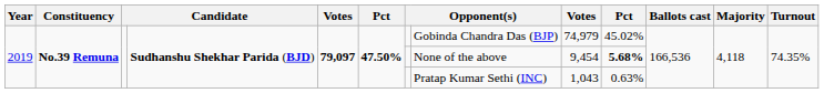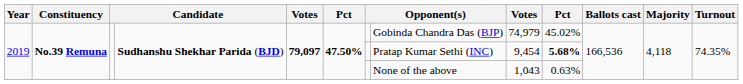row 3 | column 8: None of the above -> Pratap Kumar Sethi (INC)
row 4 | column 8: Pratap Kumar Sethi (INC) -> None of the above
